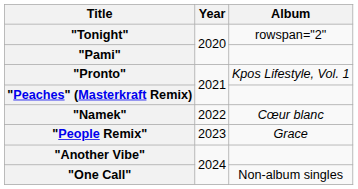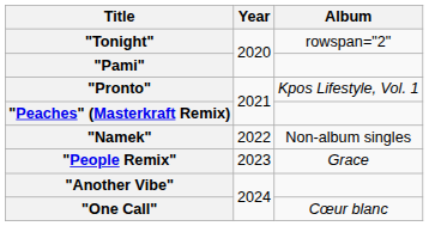"Namek" | Album: Cœur blanc -> Non-album singles
"One Call" | Album: Non-album singles -> Cœur blanc
